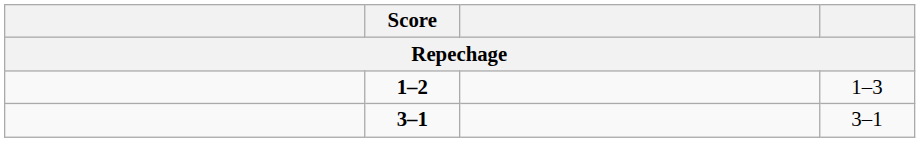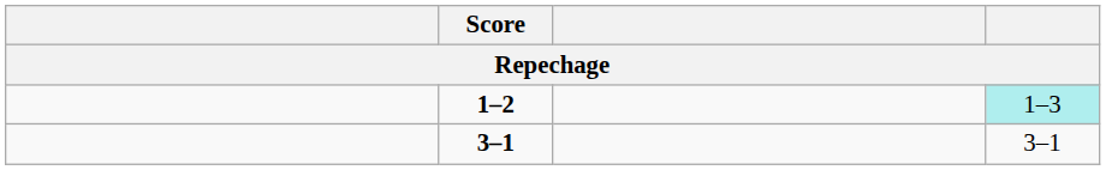1–2 | column 4: no background -> paleturquoise background
